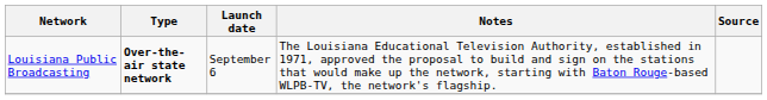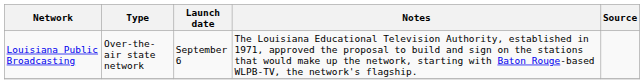Louisiana Public Broadcasting | Type: bold -> normal
